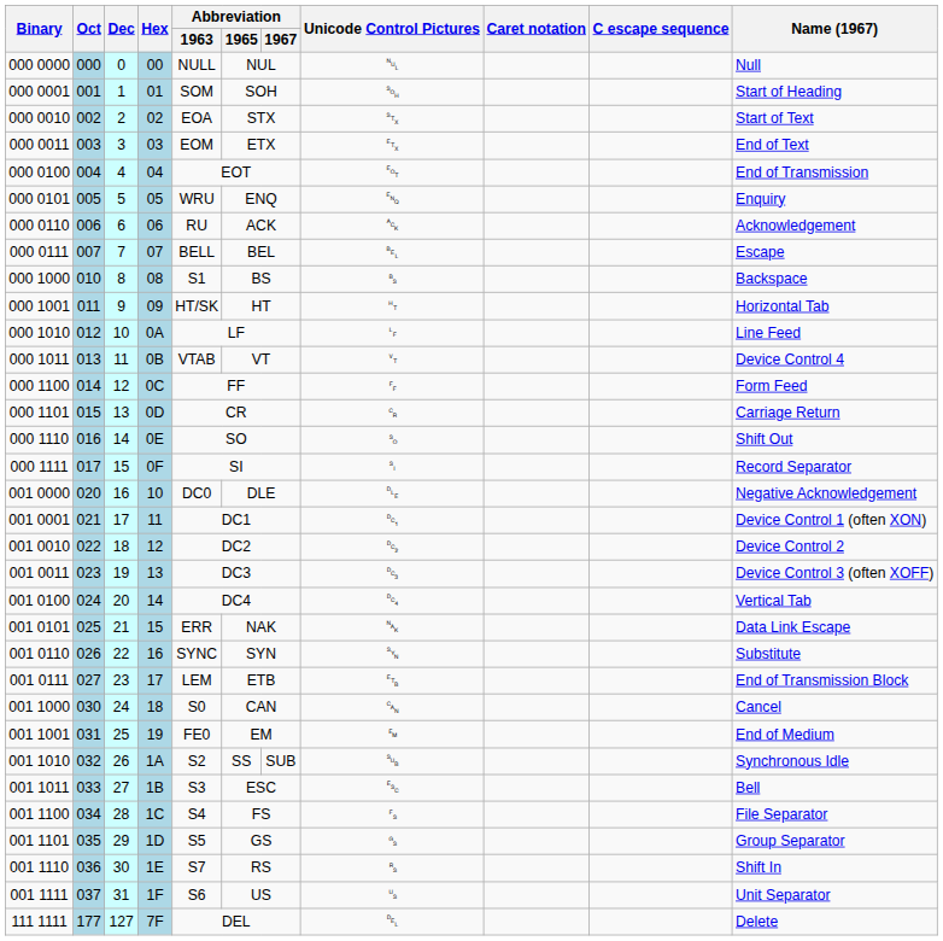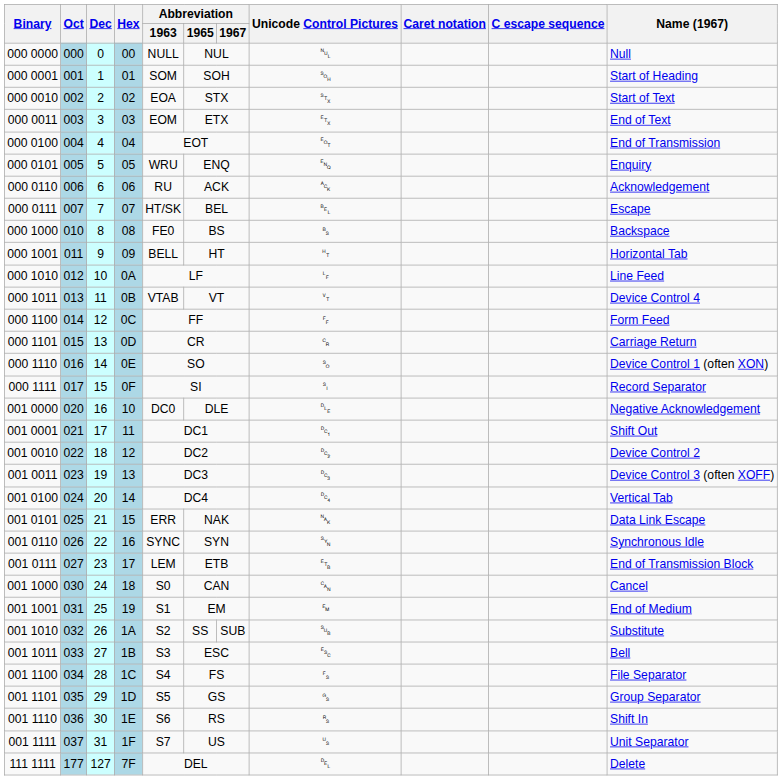000 0111 | Abbreviation / 1963: BELL -> HT/SK
000 1000 | Abbreviation / 1963: S1 -> FE0
000 1001 | Abbreviation / 1963: HT/SK -> BELL
000 1110 | Name (1967): Shift Out -> Device Control 1 (often XON)
001 0001 | Name (1967): Device Control 1 (often XON) -> Shift Out
001 0110 | Name (1967): Substitute -> Synchronous Idle
001 1001 | Abbreviation / 1963: FE0 -> S1
001 1010 | Name (1967): Synchronous Idle -> Substitute
001 1110 | Abbreviation / 1963: S7 -> S6
001 1111 | Abbreviation / 1963: S6 -> S7
